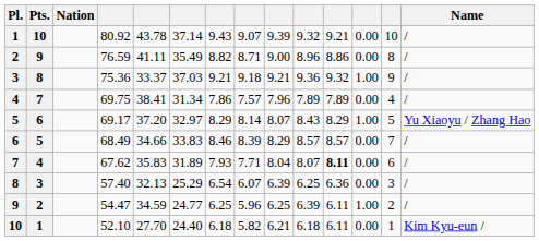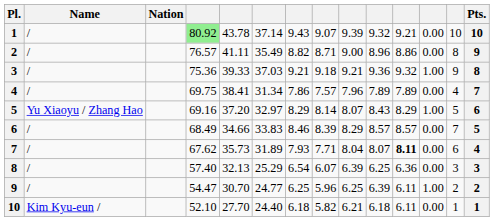columns swapped: Name <-> Pts.
row 2 | column 4: no background -> lightgreen background
row 3 | column 4: 76.59 -> 76.57
row 4 | column 5: 33.37 -> 39.33
row 6 | column 4: 69.17 -> 69.16
row 8 | column 5: 35.83 -> 35.73
row 10 | column 5: 34.59 -> 30.70
